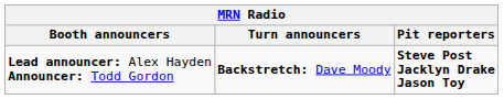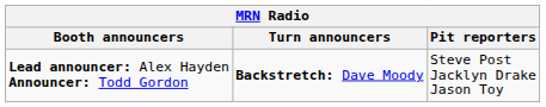Lead announcer: Alex Hayden Announcer: Todd Gordon | Pit reporters: bold -> normal
